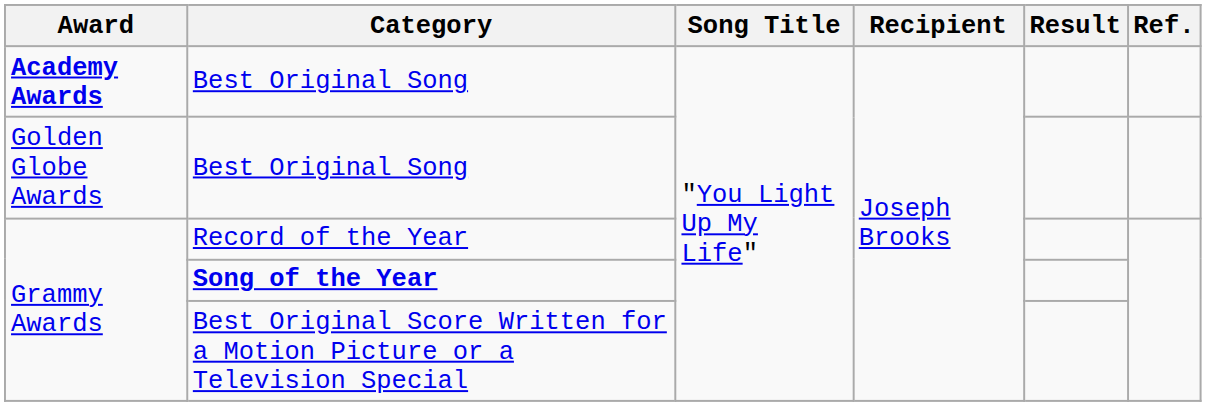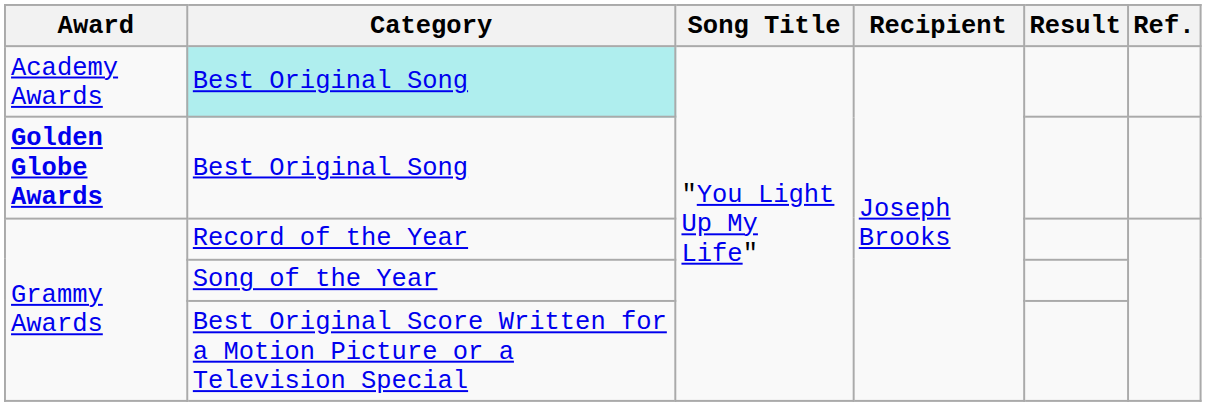Academy Awards / Best Original Song | Award: bold -> normal
Academy Awards / Best Original Song | Category: no background -> paleturquoise background
Golden Globe Awards / Best Original Song | Award: normal -> bold
Song of the Year | Category: bold -> normal
